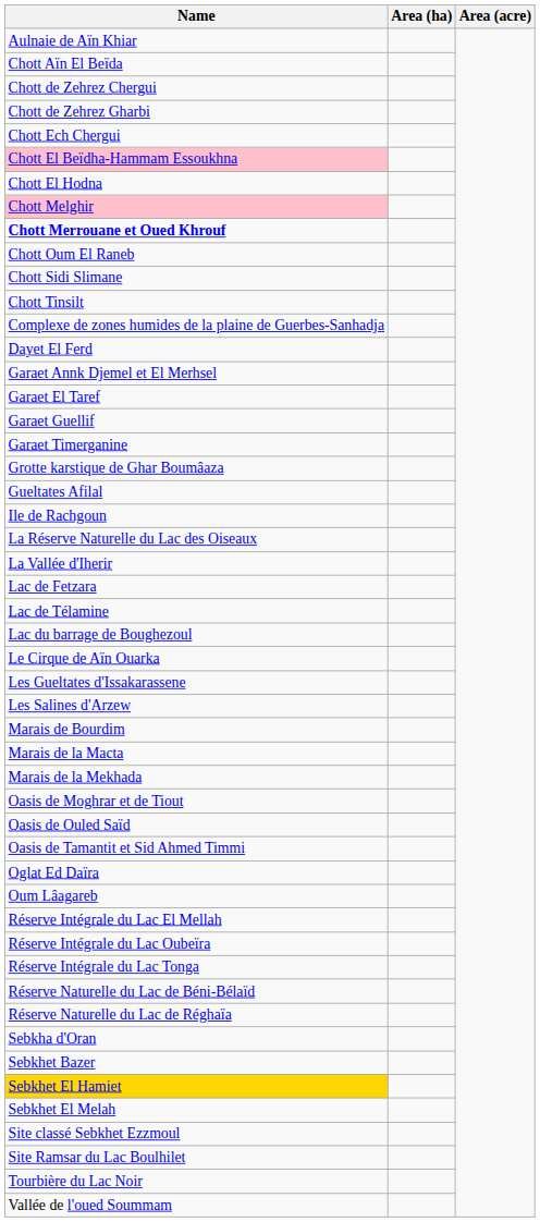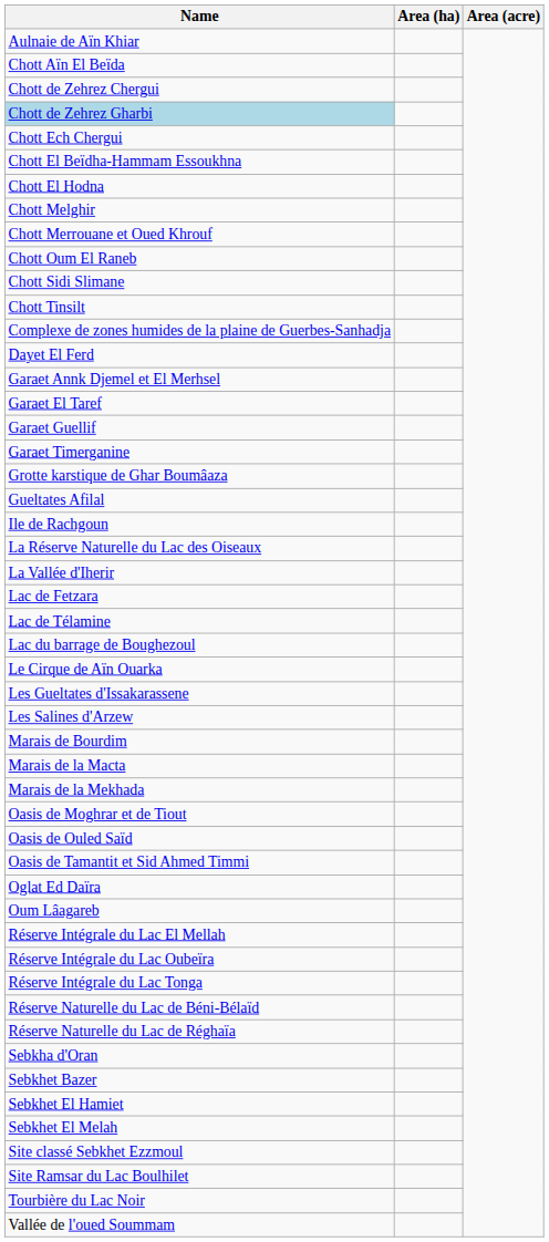Chott de Zehrez Gharbi | Name: no background -> lightblue background
Chott El Beïdha-Hammam Essoukhna | Name: pink background -> no background
Chott Melghir | Name: pink background -> no background
Chott Merrouane et Oued Khrouf | Name: bold -> normal
Sebkhet El Hamiet | Name: gold background -> no background
